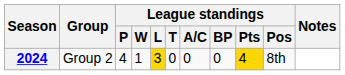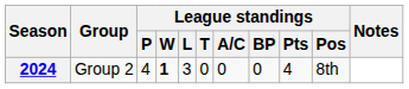2024 | League standings / W: normal -> bold
2024 | League standings / L: gold background -> no background
2024 | League standings / Pts: gold background -> no background
